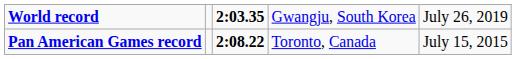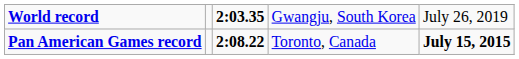Pan American Games record | column 5: normal -> bold
